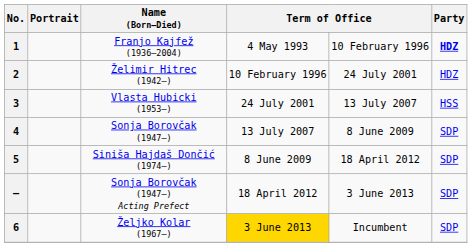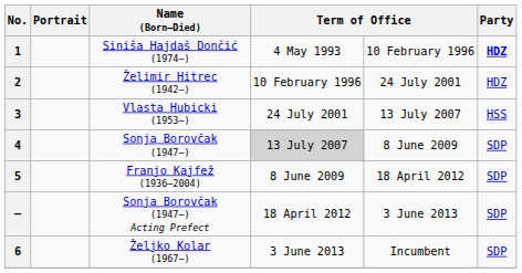1 | Name (Born–Died): Franjo Kajfež (1936–2004) -> Siniša Hajdaš Dončić (1974–)
4 | column 4: no background -> lightgrey background
5 | Name (Born–Died): Siniša Hajdaš Dončić (1974–) -> Franjo Kajfež (1936–2004)
6 | column 4: gold background -> no background
